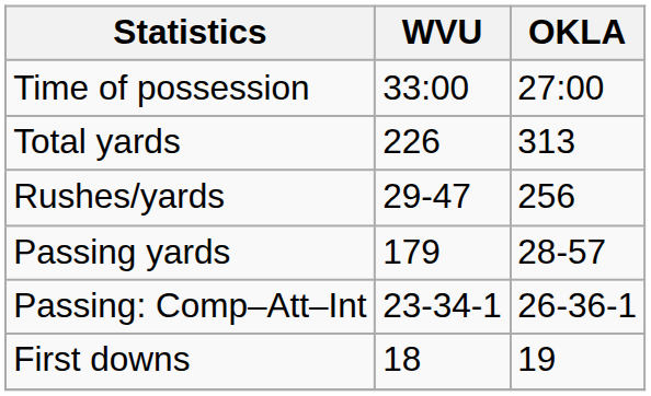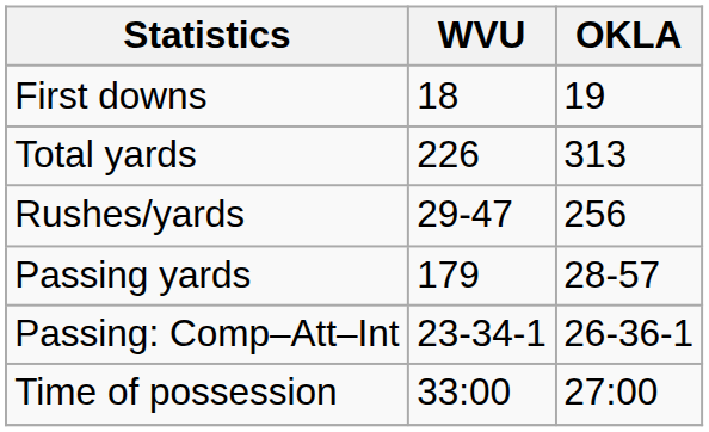rows swapped: First downs <-> Time of possession
